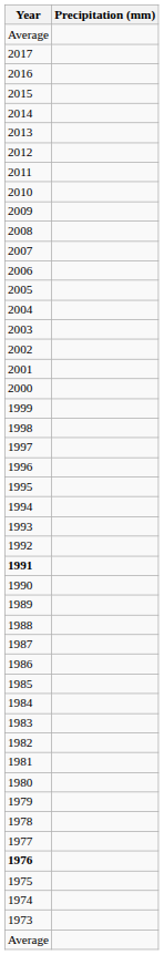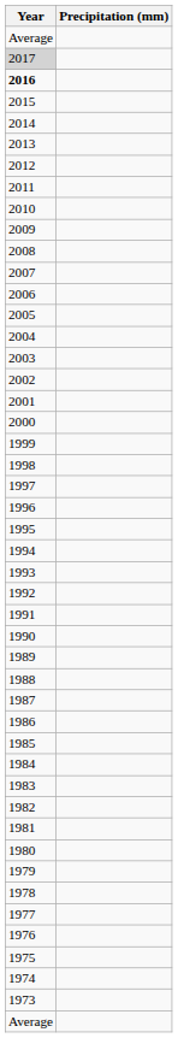row 3 | Year: no background -> lightgrey background
row 4 | Year: normal -> bold
row 29 | Year: bold -> normal
row 44 | Year: bold -> normal
